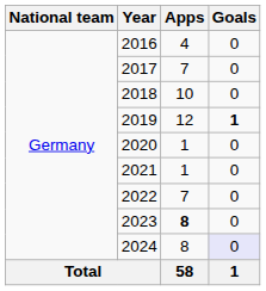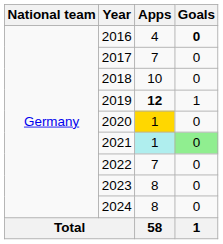2016 | Goals: normal -> bold
2019 | Apps: normal -> bold
2019 | Goals: bold -> normal
2020 | Apps: no background -> gold background
2021 | Apps: no background -> paleturquoise background
2021 | Goals: no background -> lightgreen background
2023 | Apps: bold -> normal
2024 | Goals: lavender background -> no background
